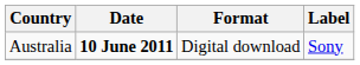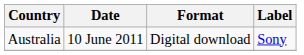Australia | Date: bold -> normal
